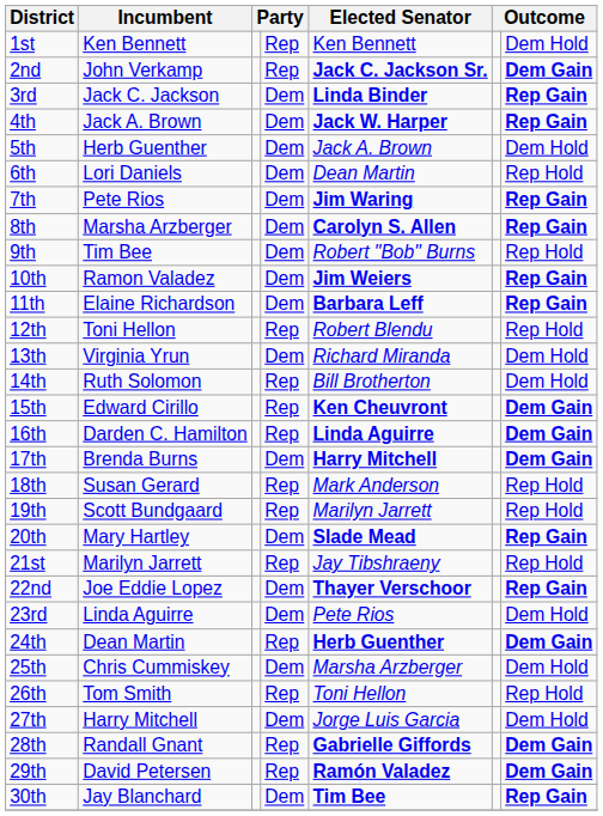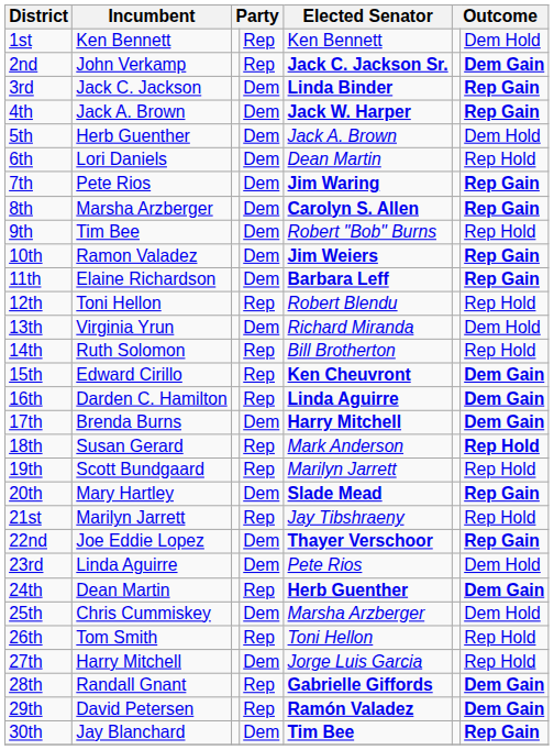14th | column 7: Dem Hold -> Rep Hold
18th | column 7: normal -> bold
27th | column 7: Dem Hold -> Rep Hold
